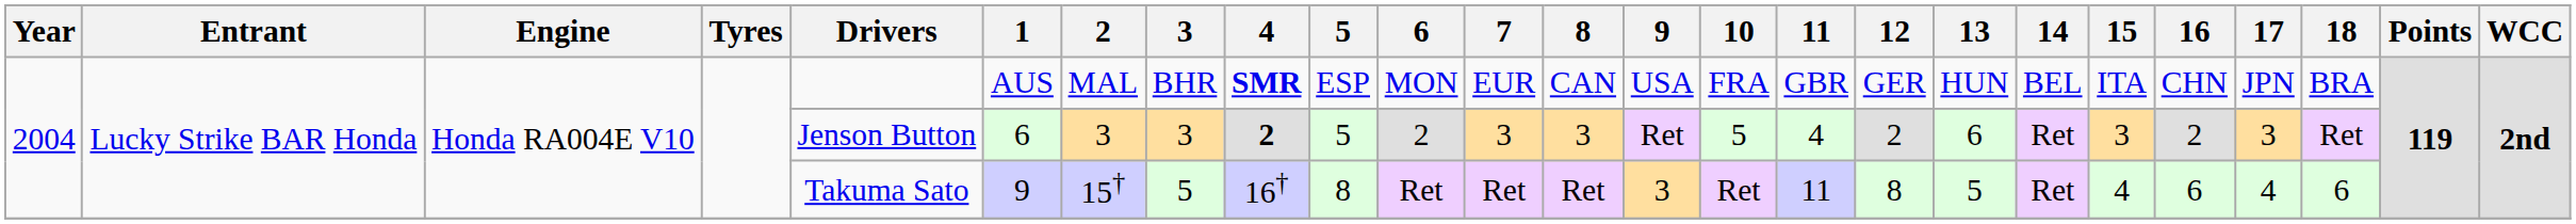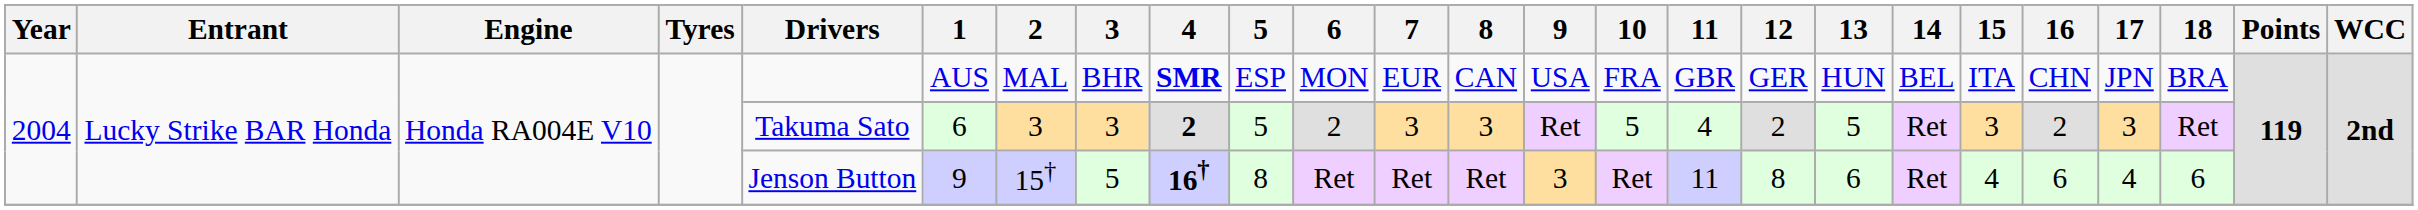row 3 | Drivers: Jenson Button -> Takuma Sato
row 3 | 13: 6 -> 5
row 4 | Drivers: Takuma Sato -> Jenson Button
row 4 | 4: normal -> bold
row 4 | 13: 5 -> 6
